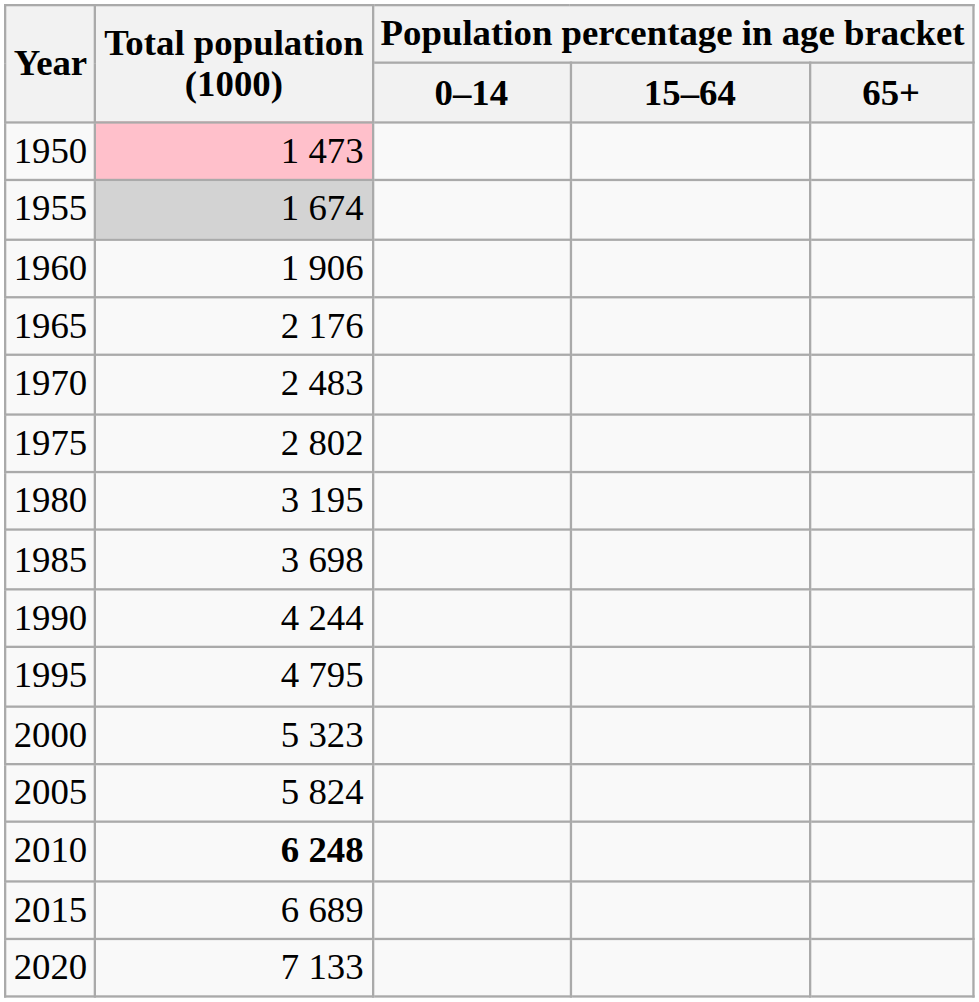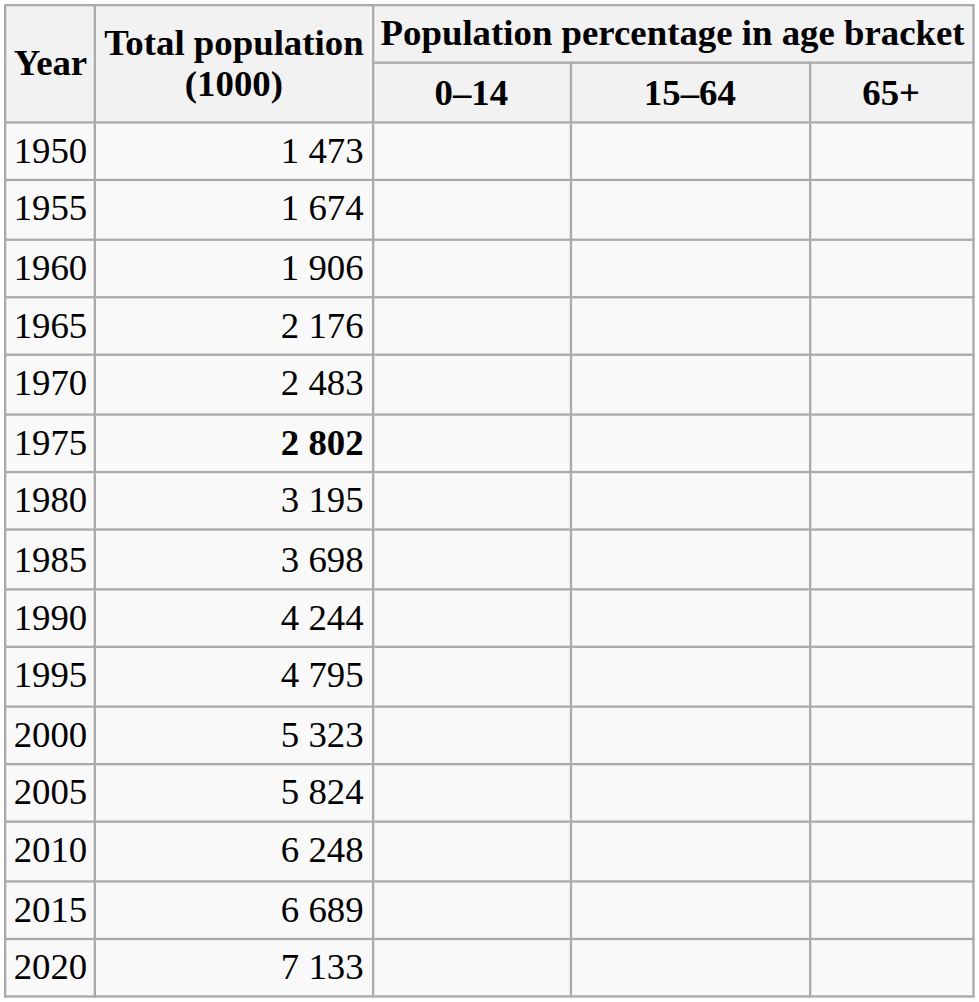1950 | Total population (1000): pink background -> no background
1955 | Total population (1000): lightgrey background -> no background
1975 | Total population (1000): normal -> bold
2010 | Total population (1000): bold -> normal
